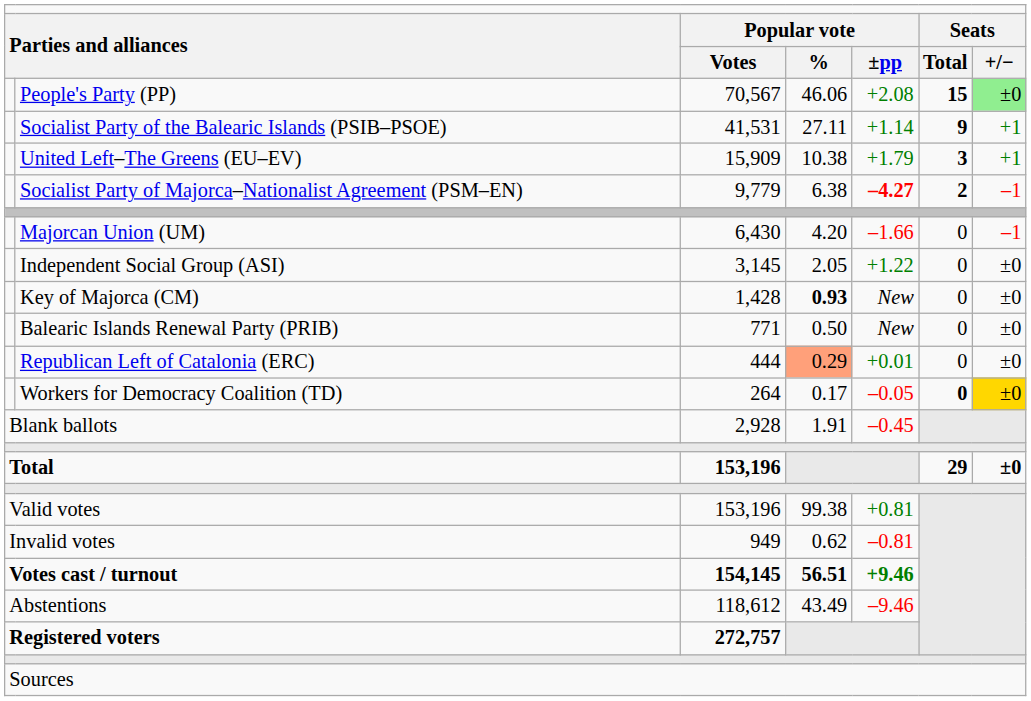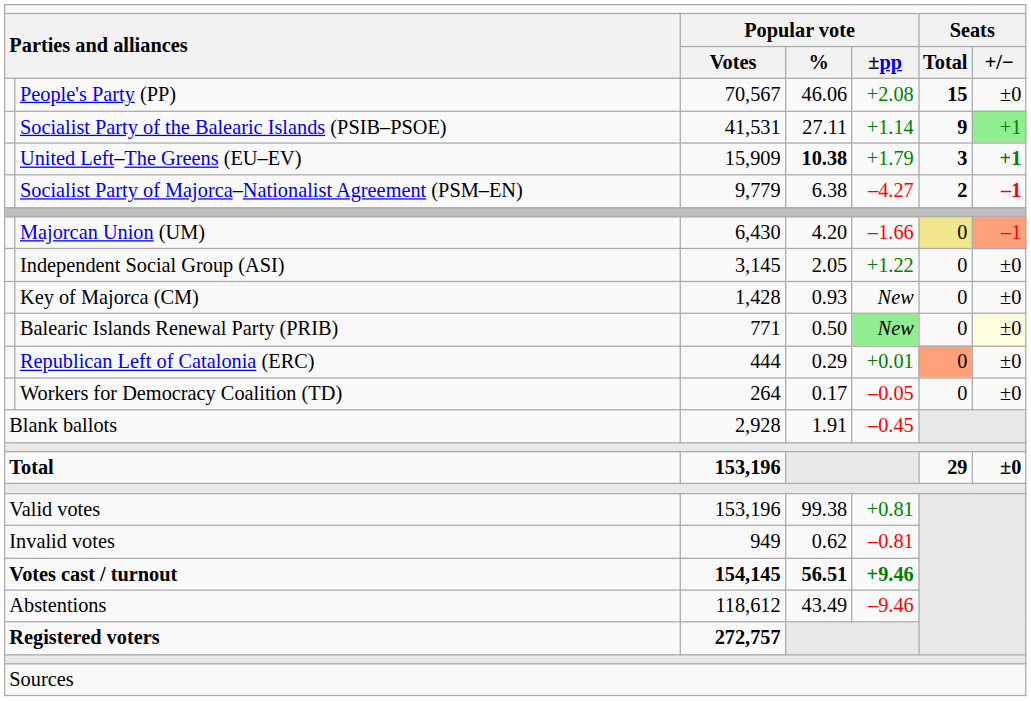People's Party (PP) | column 7: lightgreen background -> no background
Socialist Party of the Balearic Islands (PSIB–PSOE) | column 7: no background -> lightgreen background
United Left–The Greens (EU–EV) | column 4: normal -> bold
United Left–The Greens (EU–EV) | column 7: normal -> bold
Socialist Party of Majorca–Nationalist Agreement (PSM–EN) | column 5: bold -> normal
Socialist Party of Majorca–Nationalist Agreement (PSM–EN) | column 7: normal -> bold
Majorcan Union (UM) | column 6: no background -> khaki background
Majorcan Union (UM) | column 7: no background -> lightsalmon background
Key of Majorca (CM) | column 4: bold -> normal
Balearic Islands Renewal Party (PRIB) | column 5: no background -> lightgreen background
Balearic Islands Renewal Party (PRIB) | column 7: no background -> lightyellow background
Republican Left of Catalonia (ERC) | column 4: lightsalmon background -> no background
Republican Left of Catalonia (ERC) | column 6: no background -> lightsalmon background
Workers for Democracy Coalition (TD) | column 6: bold -> normal
Workers for Democracy Coalition (TD) | column 7: gold background -> no background
